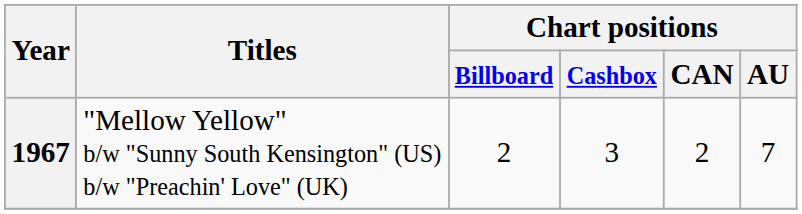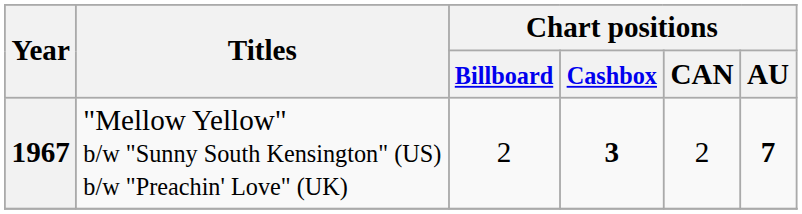1967 | Chart positions / Cashbox: normal -> bold
1967 | Chart positions / AU: normal -> bold
